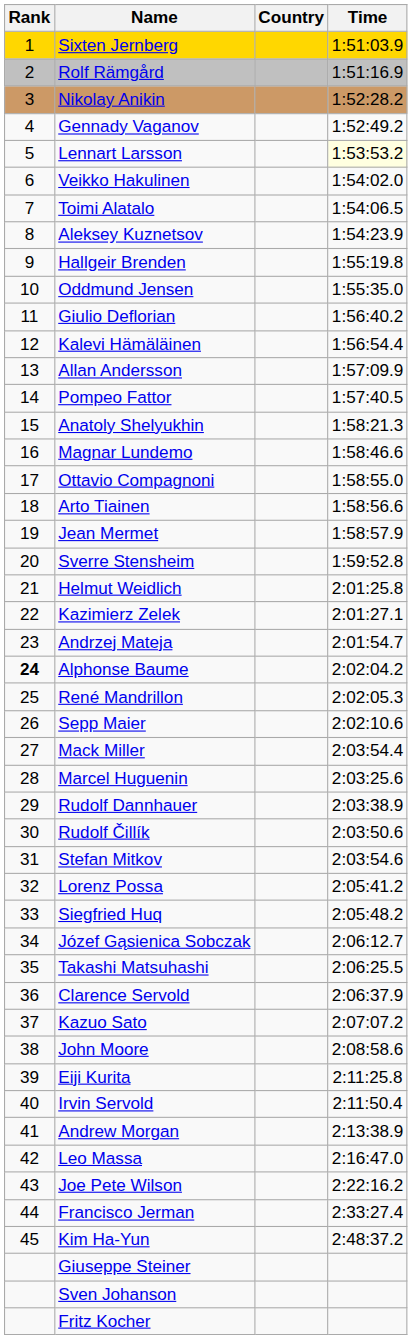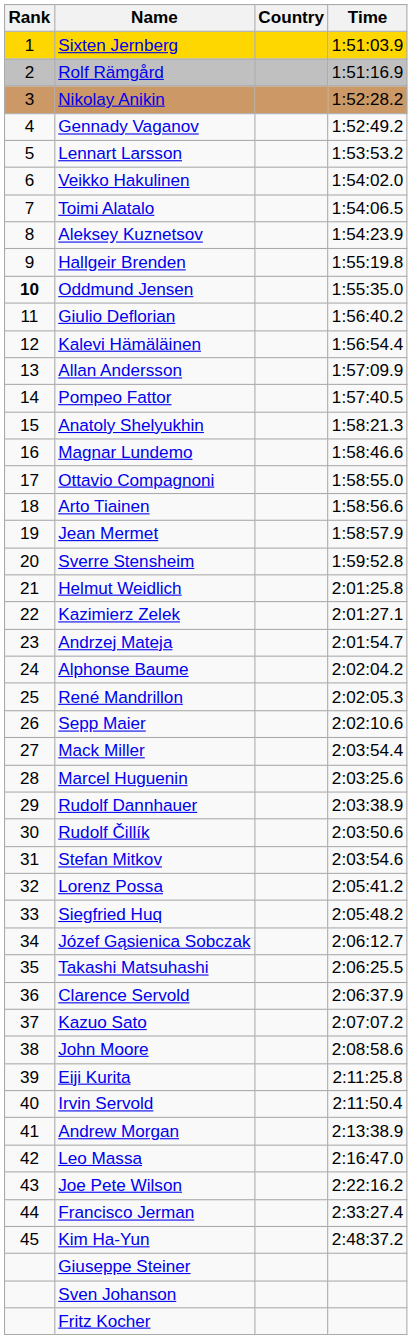Lennart Larsson | Time: lightyellow background -> no background
Oddmund Jensen | Rank: normal -> bold
Alphonse Baume | Rank: bold -> normal
